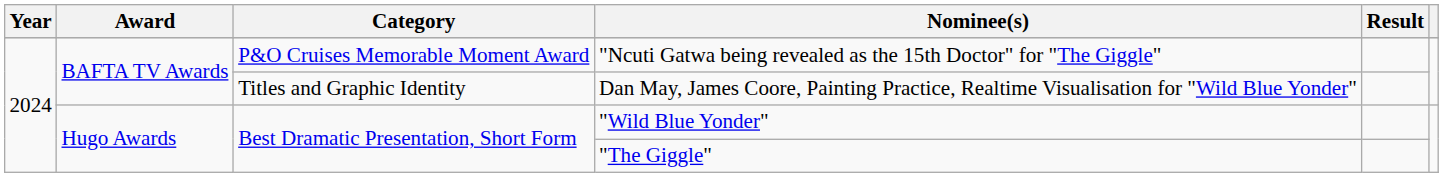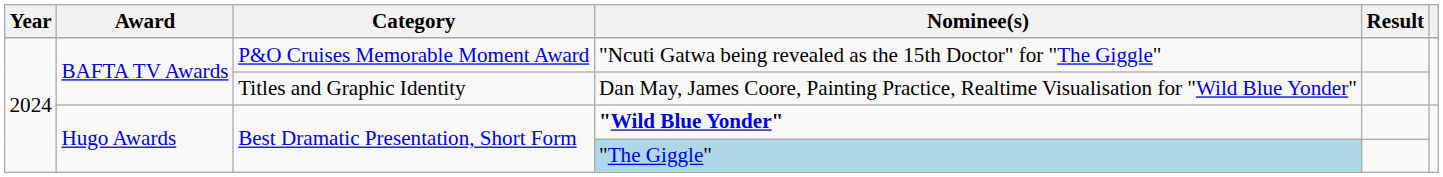"Wild Blue Yonder" | Nominee(s): normal -> bold
"The Giggle" | Nominee(s): no background -> lightblue background
